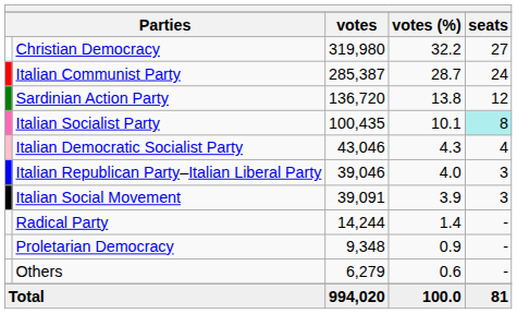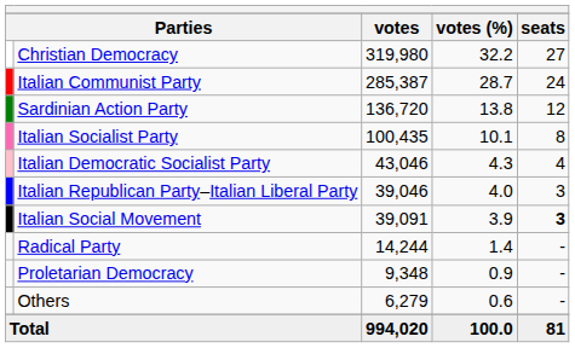Italian Socialist Party | seats: paleturquoise background -> no background
Italian Social Movement | seats: normal -> bold
